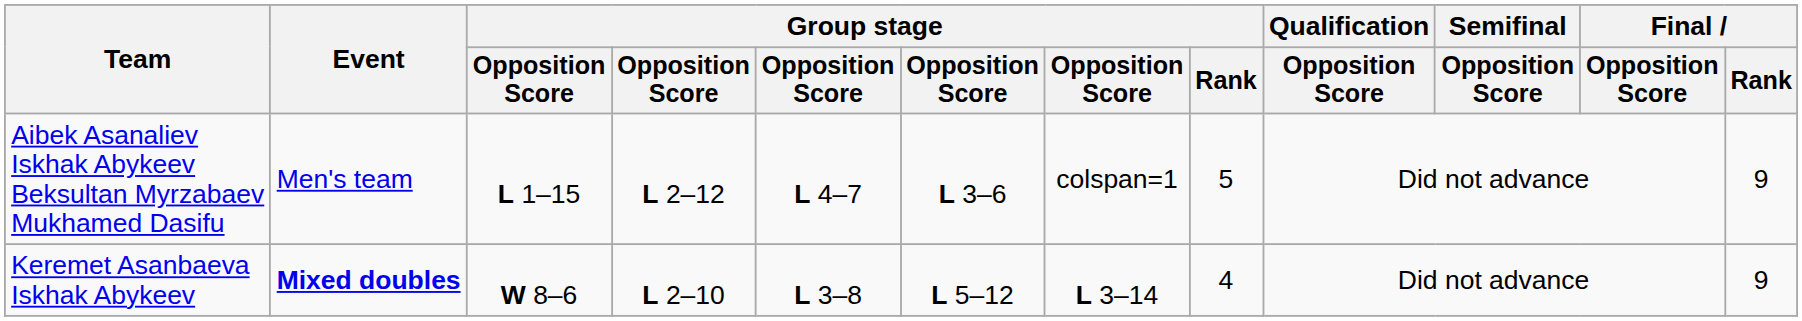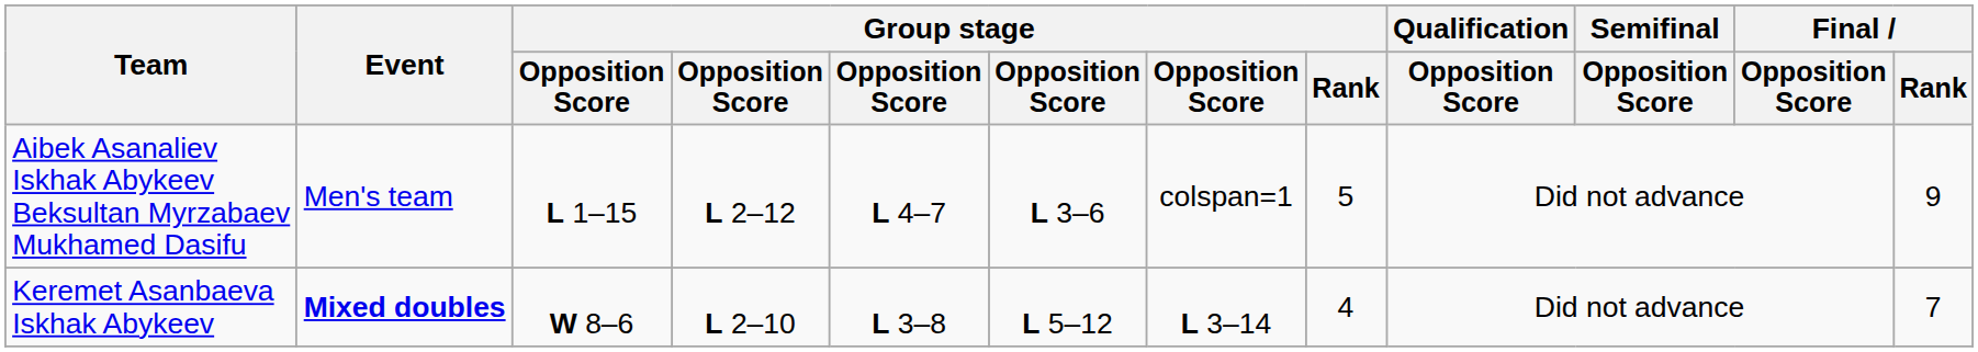Keremet Asanbaeva Iskhak Abykeev | Final / Rank: 9 -> 7
